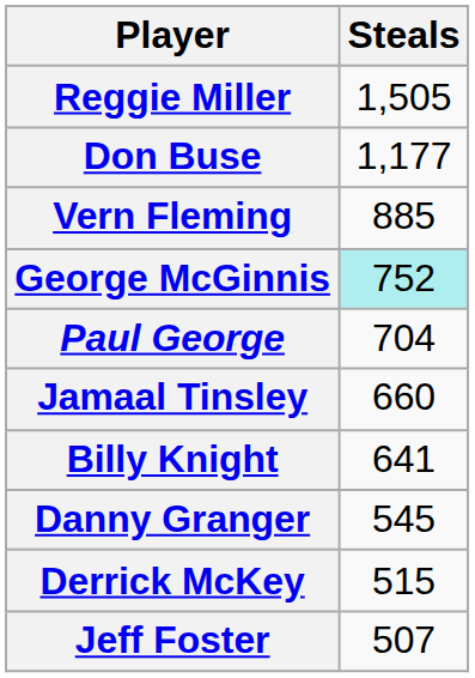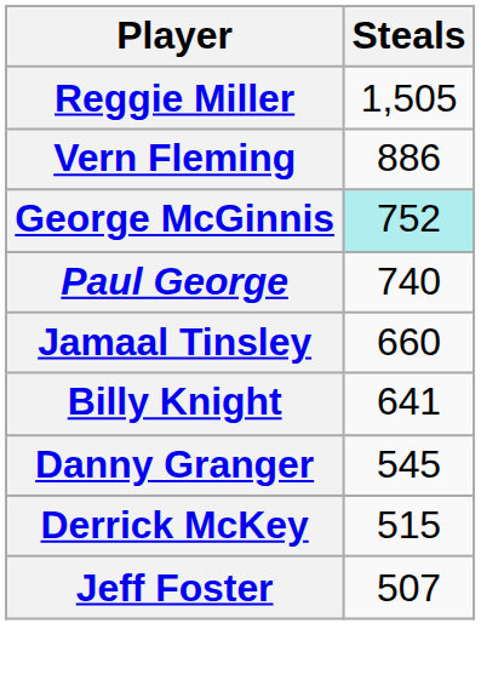- row: Don Buse | 1,177
Vern Fleming | Steals: 885 -> 886
Paul George | Steals: 704 -> 740
